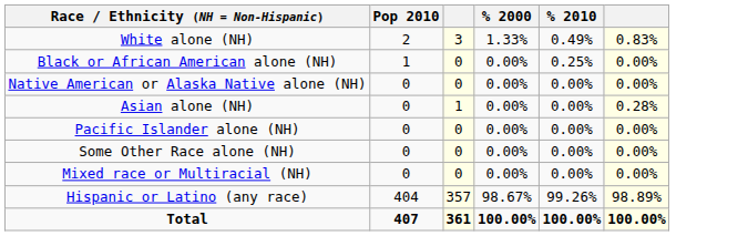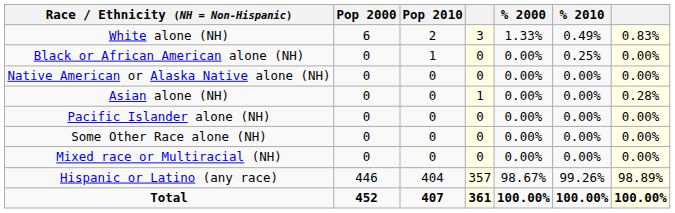+ column: Pop 2000 | 6 | 0 | 0 | 0 | 0 | 0 | 0 | 446 | 452
